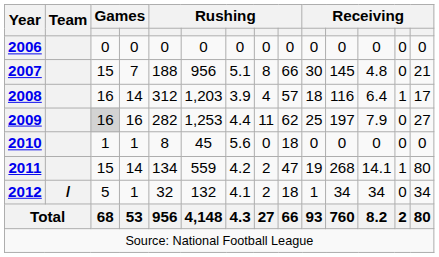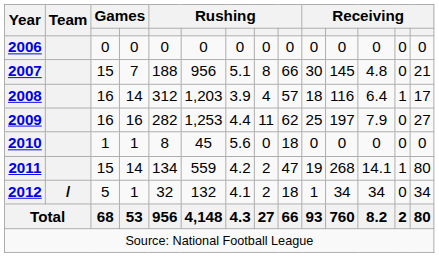2009 | column 3: lightgrey background -> no background
